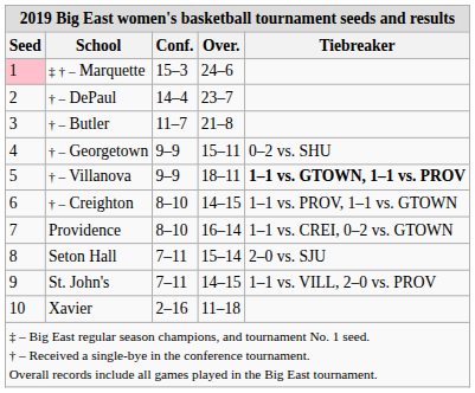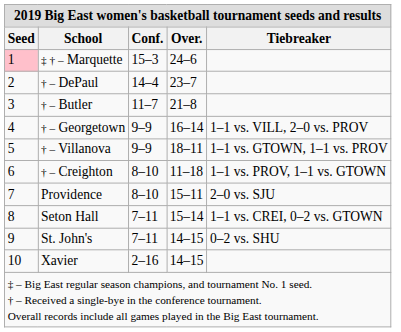† – Georgetown | Over.: 15–11 -> 16–14
† – Georgetown | Tiebreaker: 0–2 vs. SHU -> 1–1 vs. VILL, 2–0 vs. PROV
† – Villanova | Tiebreaker: bold -> normal
† – Creighton | Over.: 14–15 -> 11–18
Providence | Over.: 16–14 -> 15–11
Providence | Tiebreaker: 1–1 vs. CREI, 0–2 vs. GTOWN -> 2–0 vs. SJU
Seton Hall | Tiebreaker: 2–0 vs. SJU -> 1–1 vs. CREI, 0–2 vs. GTOWN
St. John's | Tiebreaker: 1–1 vs. VILL, 2–0 vs. PROV -> 0–2 vs. SHU
Xavier | Over.: 11–18 -> 14–15
